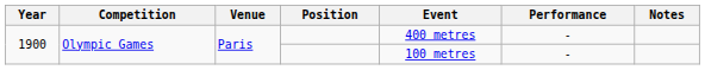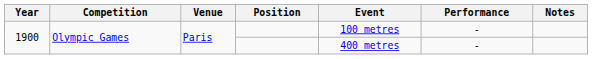row 2 | Event: 400 metres -> 100 metres
row 3 | Event: 100 metres -> 400 metres
